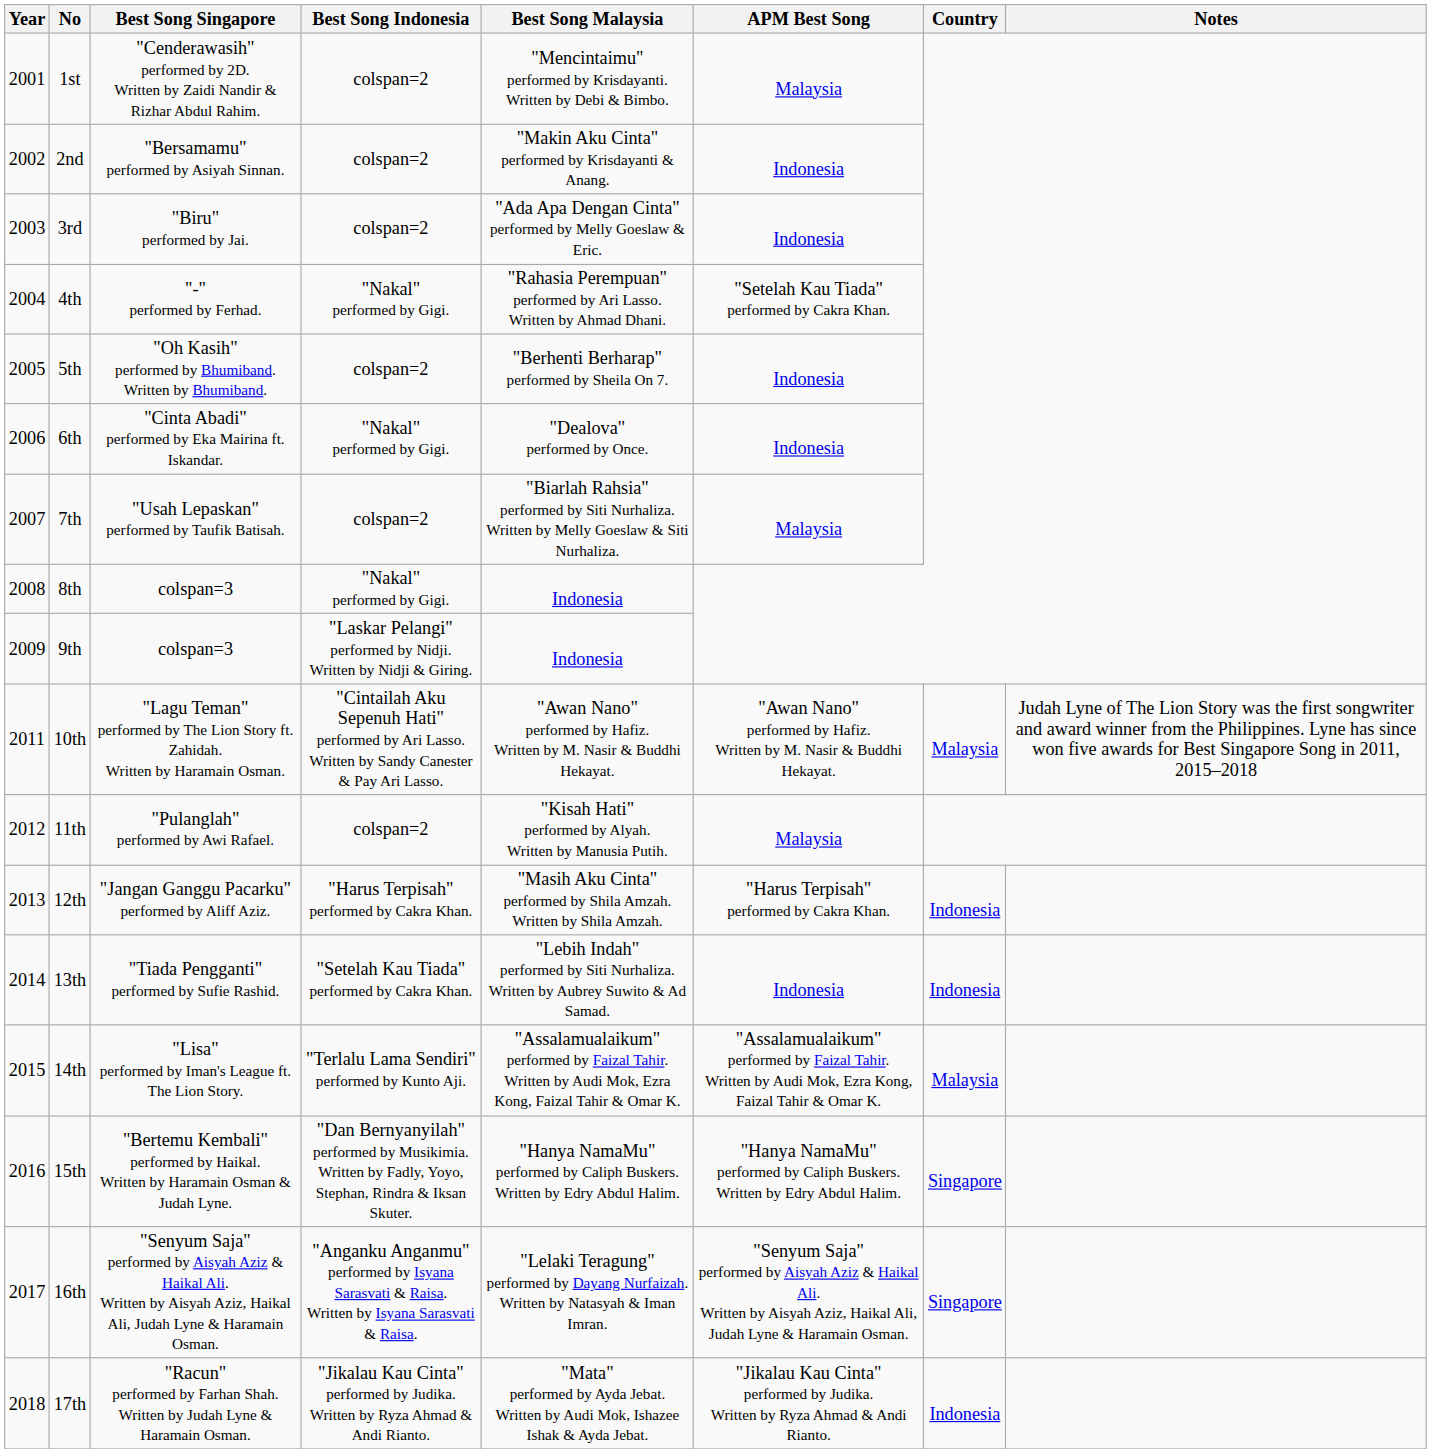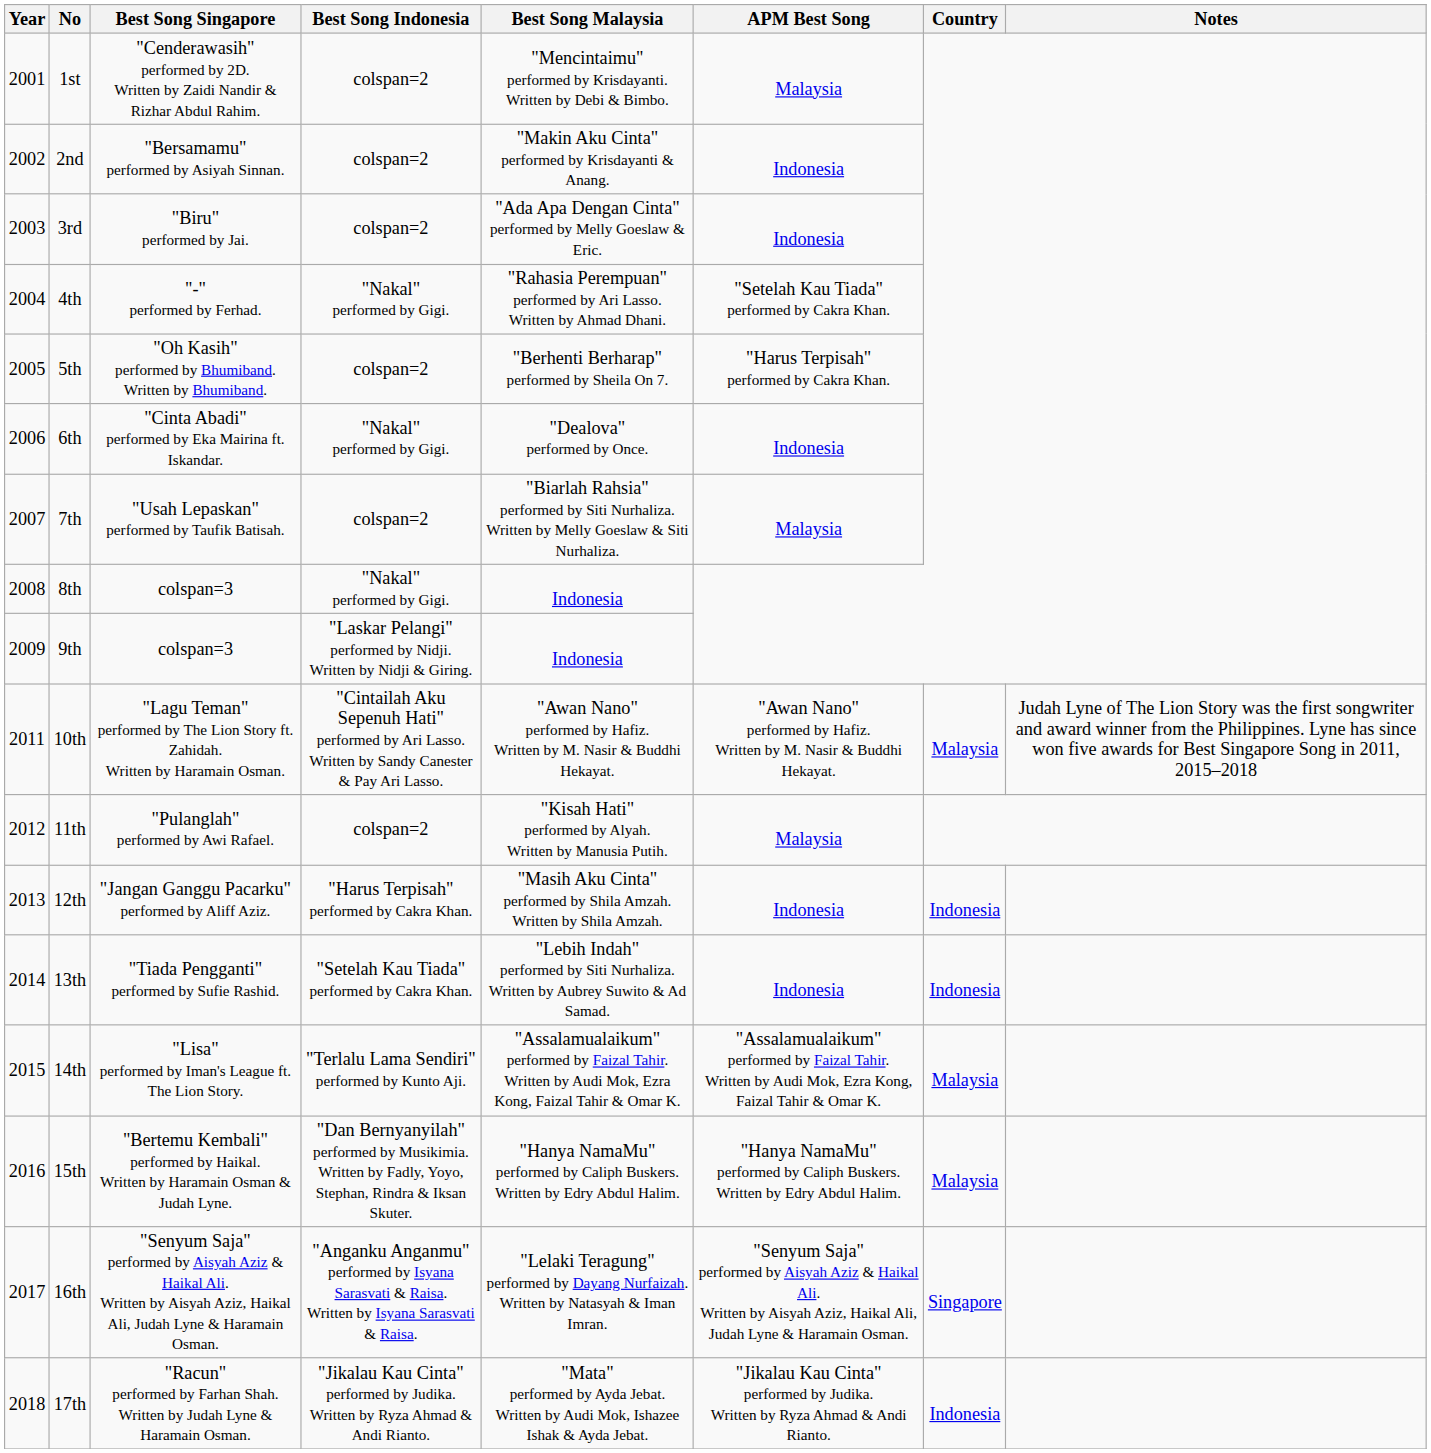5th | APM Best Song: Indonesia -> "Harus Terpisah" performed by Cakra Khan.
12th | APM Best Song: "Harus Terpisah" performed by Cakra Khan. -> Indonesia
15th | Country: Singapore -> Malaysia
